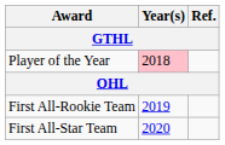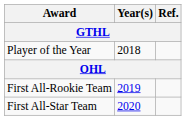Player of the Year | Year(s): pink background -> no background
